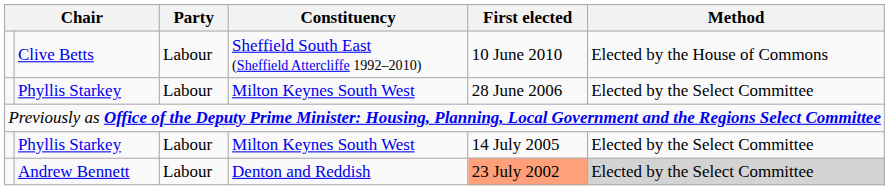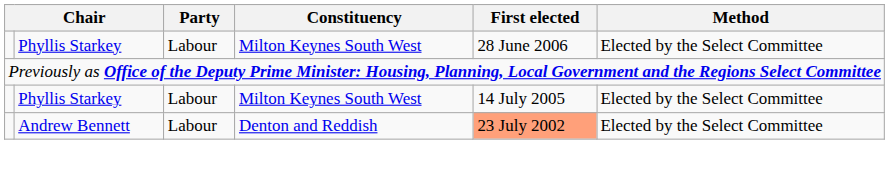- row: Clive Betts | Labour | Sheffield South East (Sheffield Attercliffe 1992–2010) | 10 June 2010 | Elected by the House of Commons
Andrew Bennett | Method: lightgrey background -> no background
